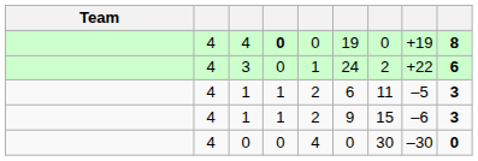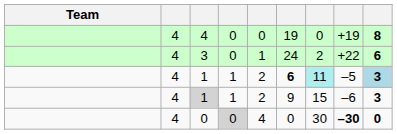row 2 | column 4: bold -> normal
row 4 | column 6: normal -> bold
row 4 | column 7: no background -> paleturquoise background
row 4 | column 9: no background -> lightblue background
row 5 | column 3: no background -> lightgrey background
row 6 | column 4: no background -> lightgrey background
row 6 | column 8: normal -> bold
